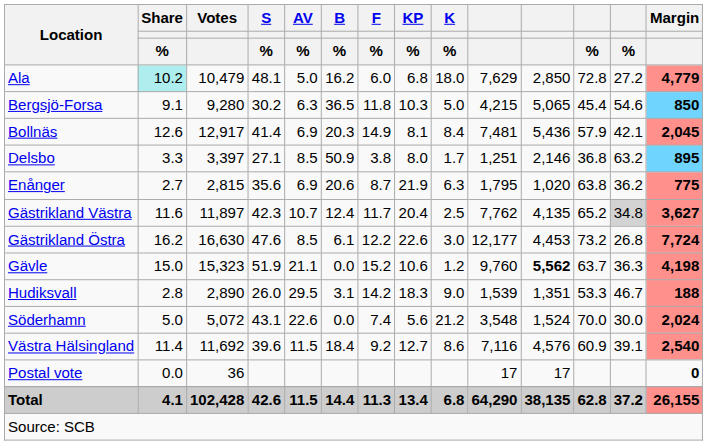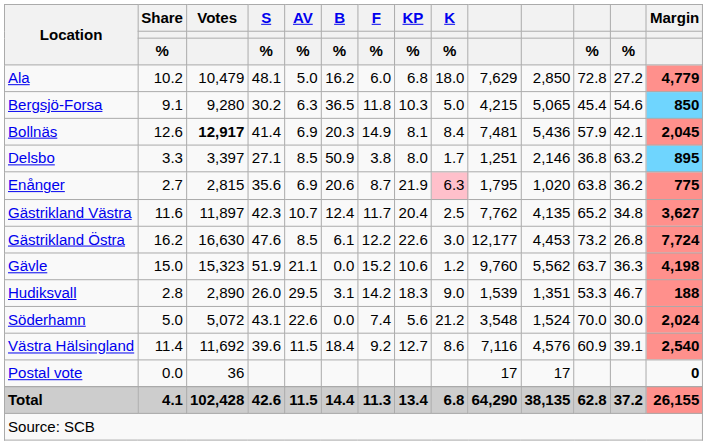Ala | Share / %: paleturquoise background -> no background
Bollnäs | Votes: normal -> bold
Enånger | K / %: no background -> pink background
Gästrikland Västra | column 13: lightgrey background -> no background
Gävle | column 11: bold -> normal
